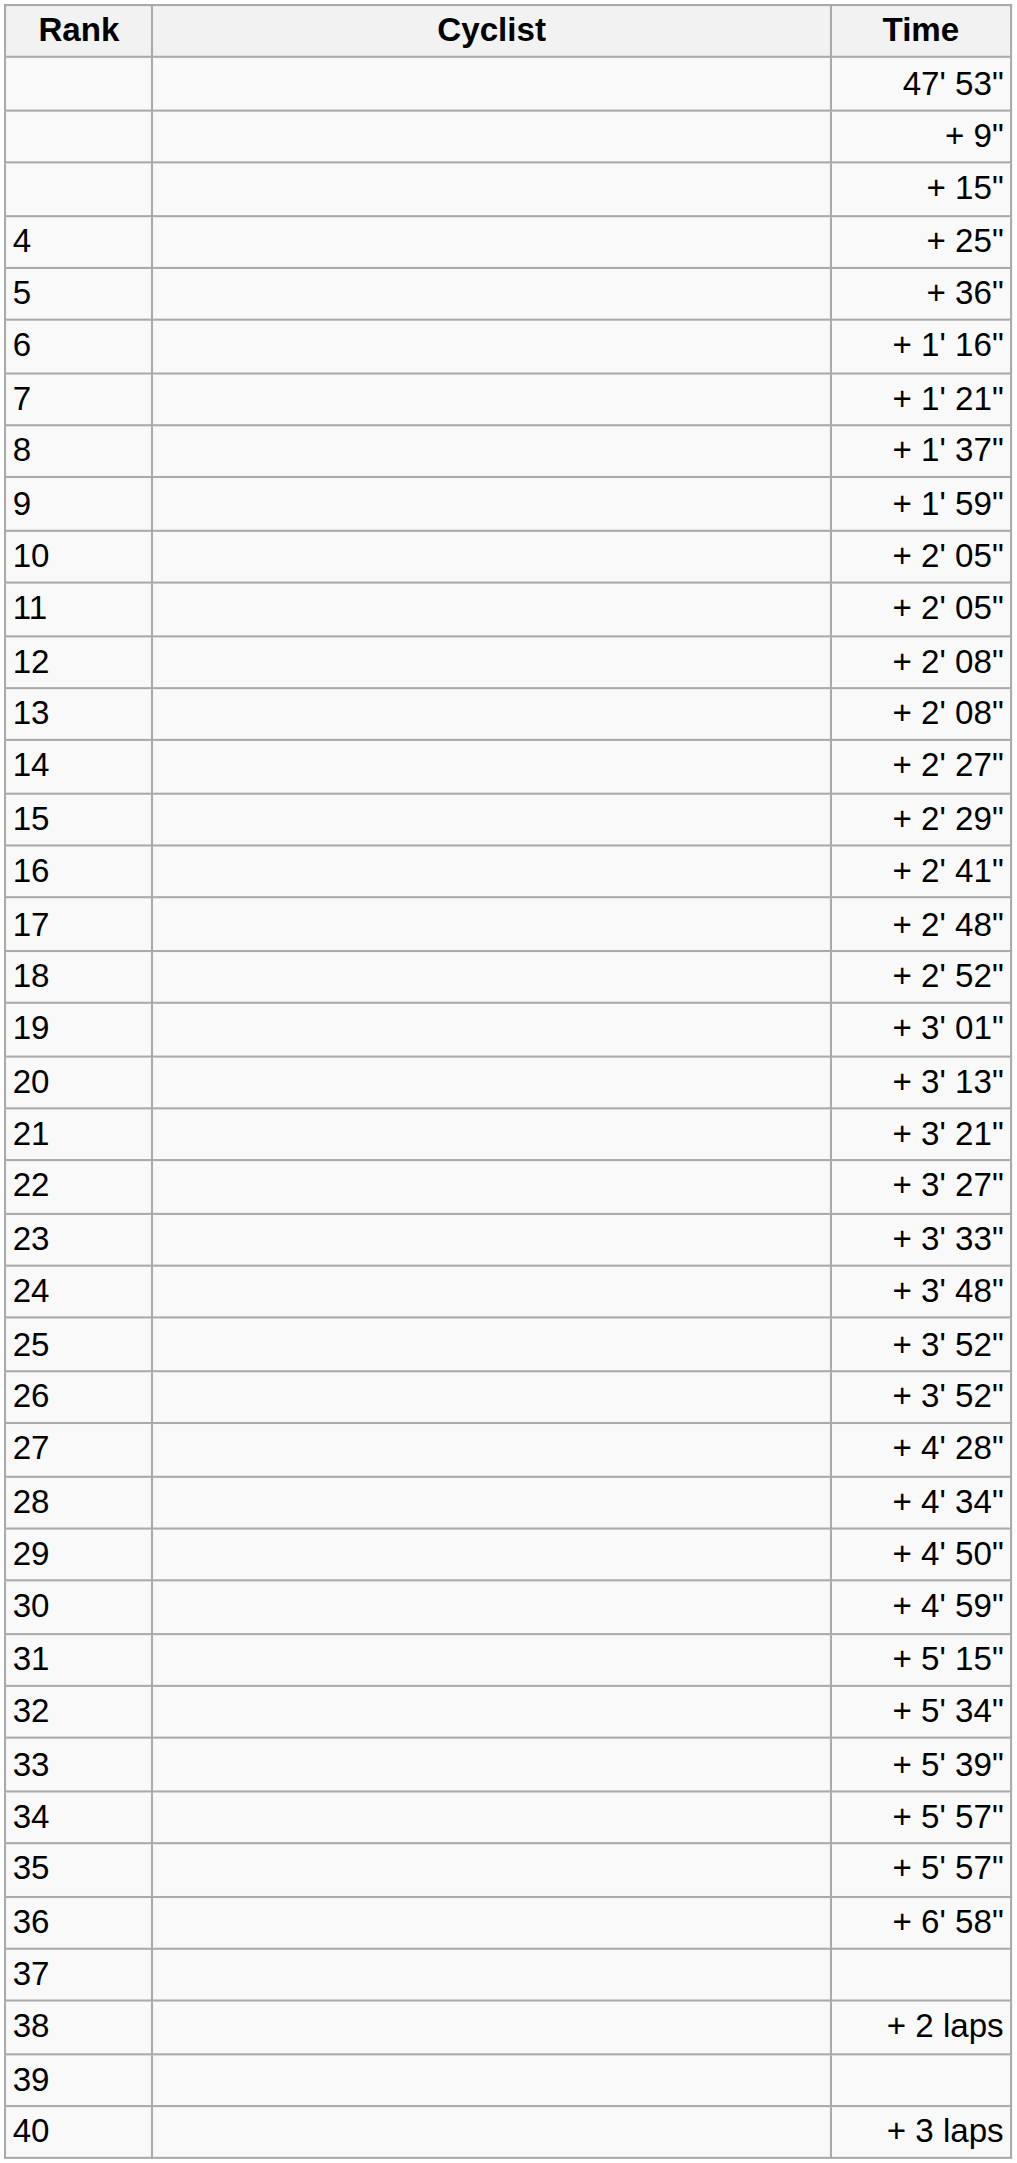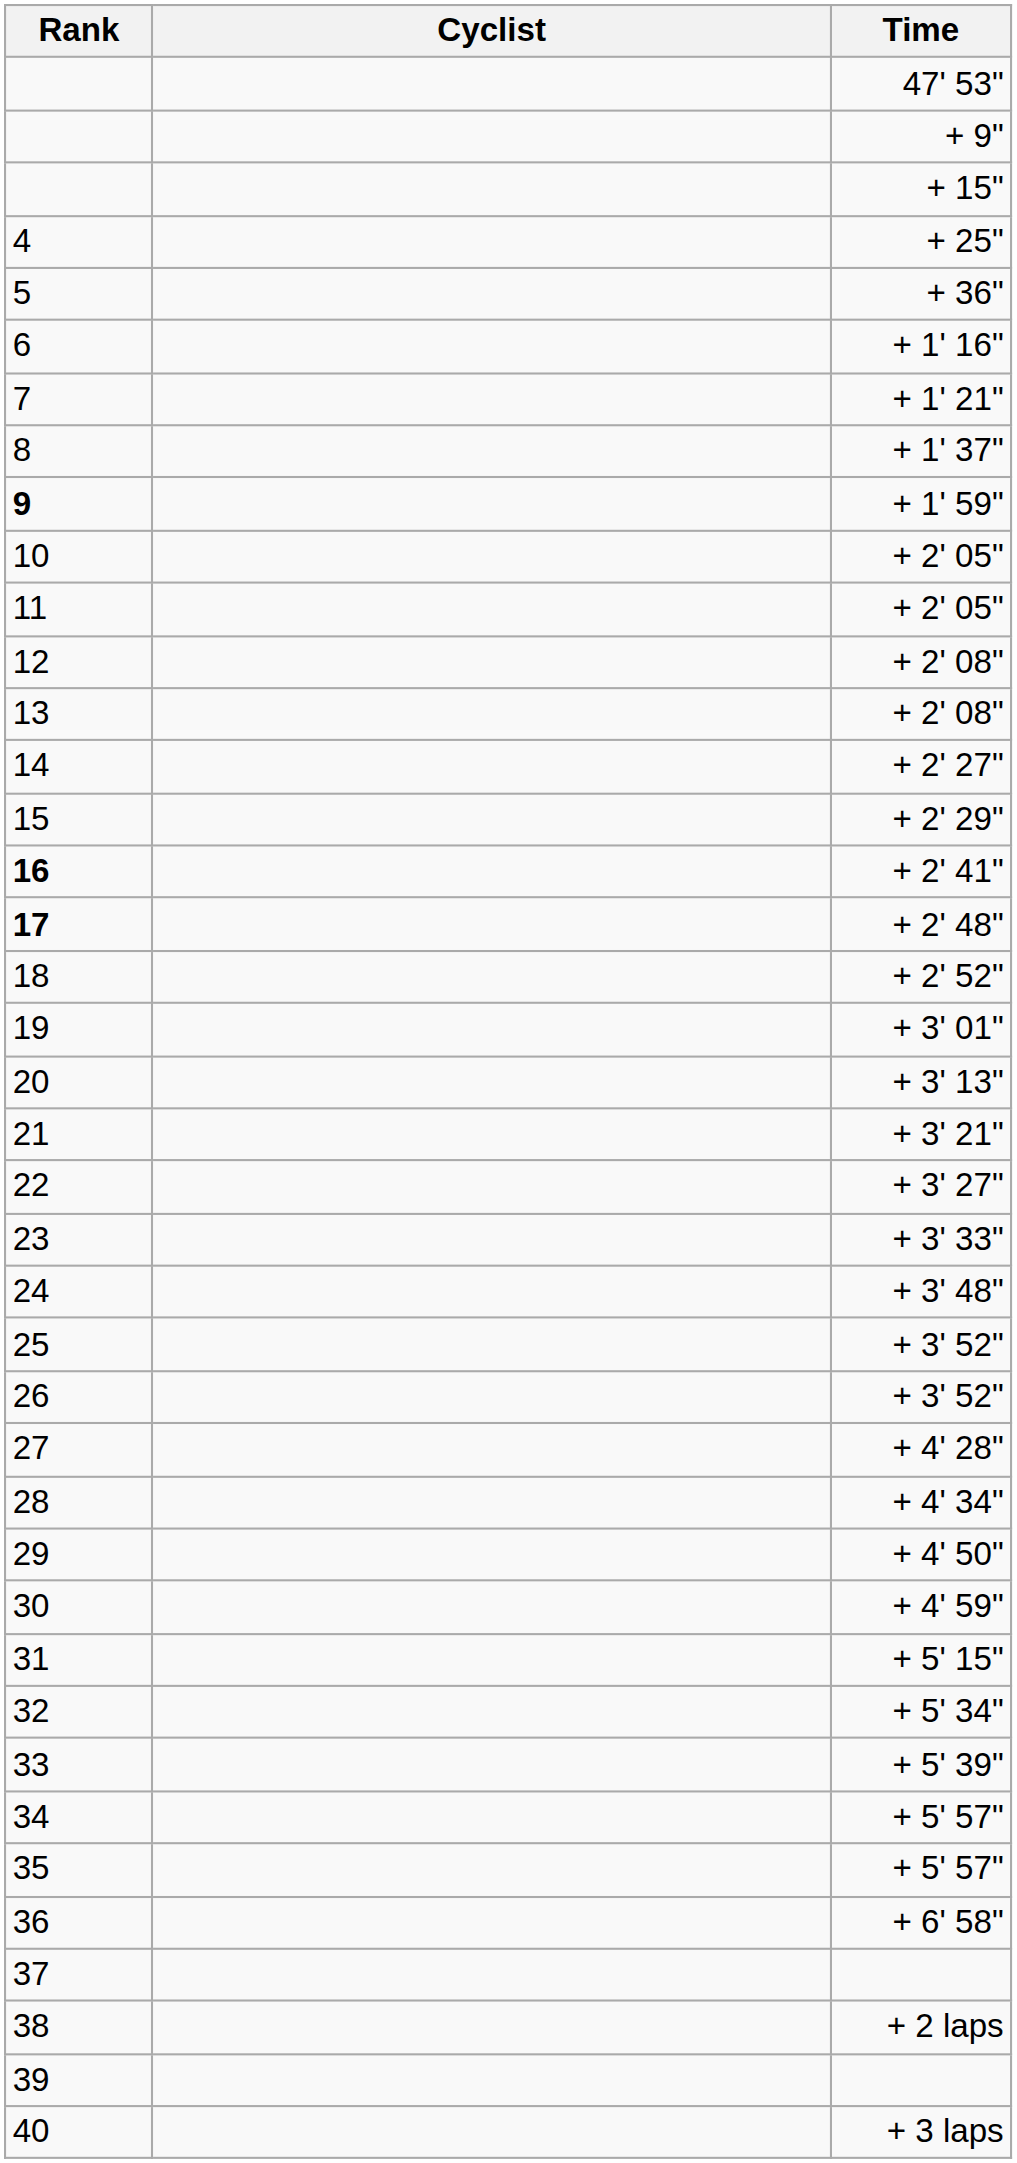9 | Rank: normal -> bold
16 | Rank: normal -> bold
17 | Rank: normal -> bold
